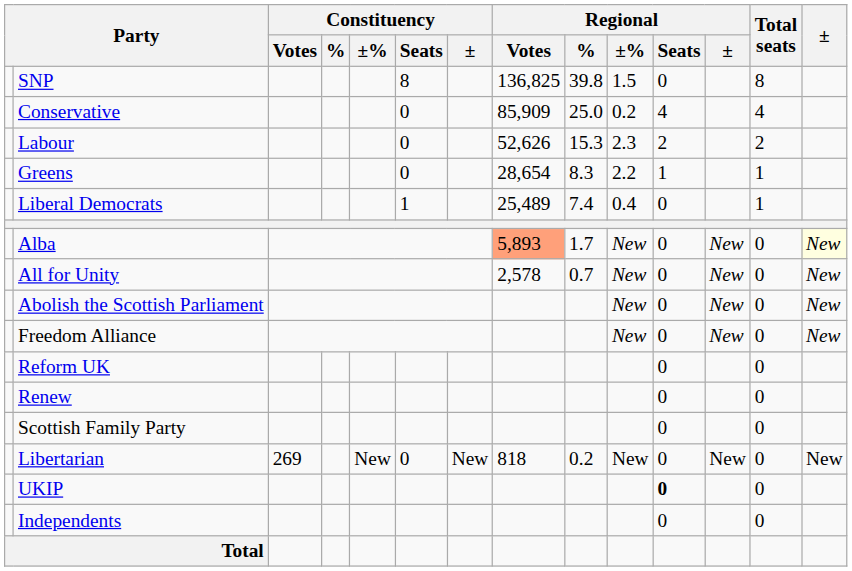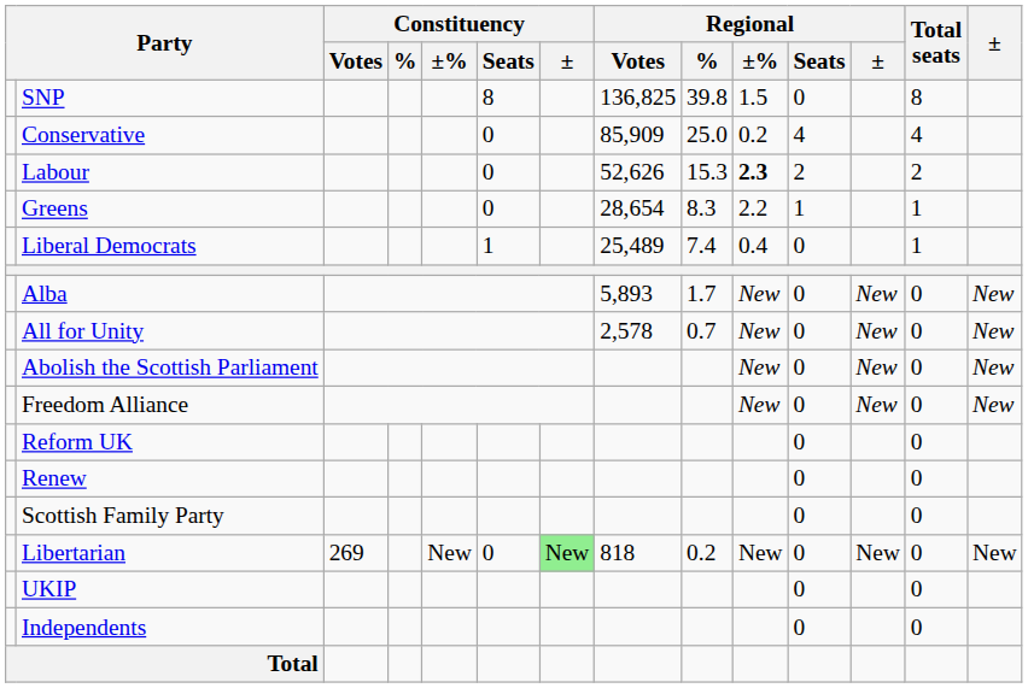Labour | Regional / ±%: normal -> bold
Alba | Regional / Votes: lightsalmon background -> no background
Alba | ±: lightyellow background -> no background
Libertarian | Constituency / ±: no background -> lightgreen background
UKIP | Regional / Seats: bold -> normal
